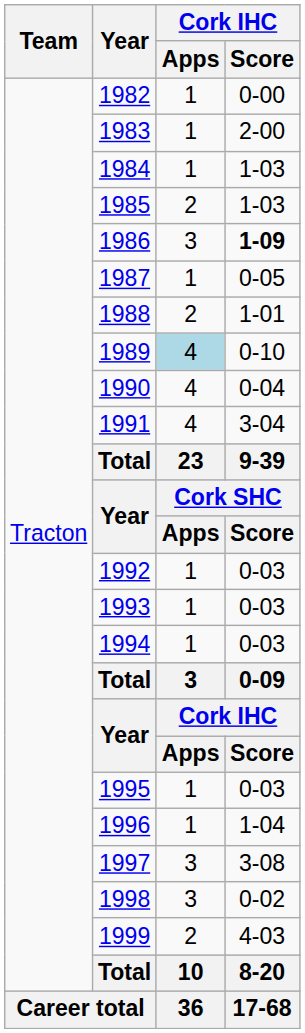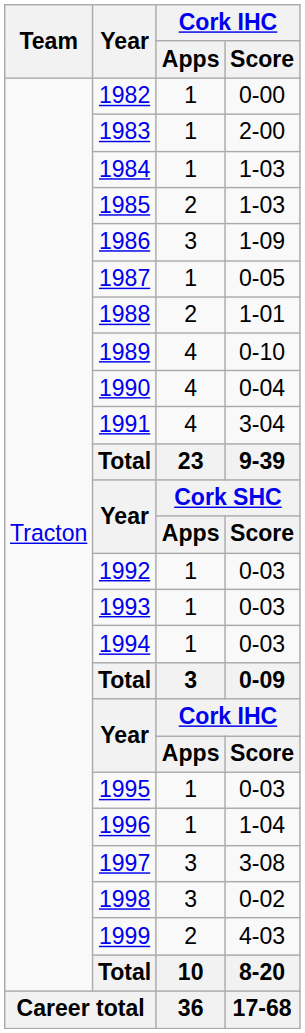1986 | Cork IHC / Score: bold -> normal
1989 | Cork IHC / Apps: lightblue background -> no background
